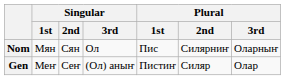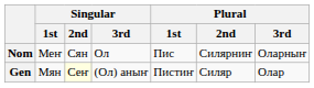Nom | Singular / 1st: Мян -> Меҥ
Gen | Singular / 1st: Меҥ -> Мян
Gen | Singular / 2nd: no background -> lightyellow background
